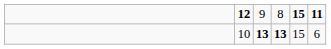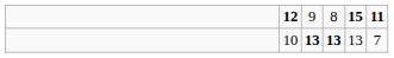row 2 | column 5: 15 -> 13
row 2 | column 6: 6 -> 7
